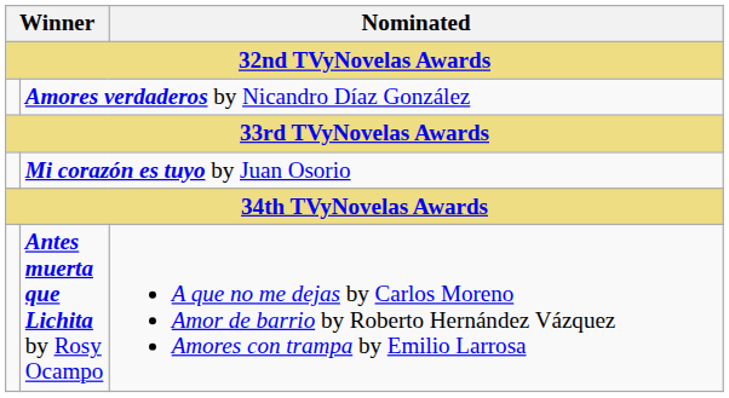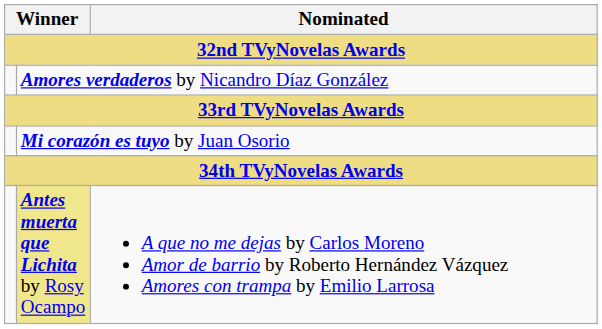Antes muerta que Lichita by Rosy Ocampo | column 2: no background -> khaki background
